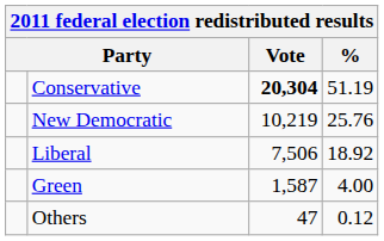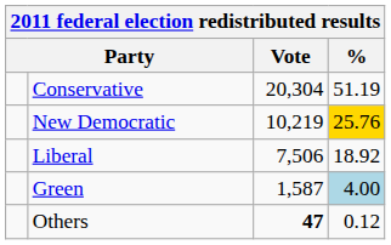Conservative | Vote: bold -> normal
New Democratic | %: no background -> gold background
Green | %: no background -> lightblue background
Others | Vote: normal -> bold
